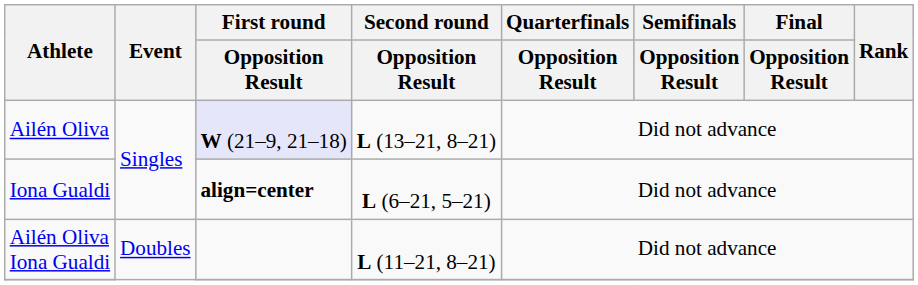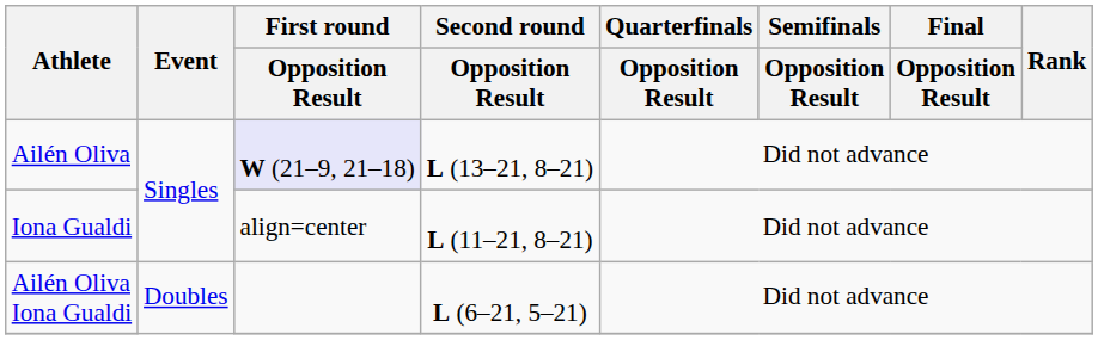Iona Gualdi | First round / Opposition Result: bold -> normal
Iona Gualdi | Second round / Opposition Result: L (6–21, 5–21) -> L (11–21, 8–21)
Ailén Oliva Iona Gualdi | Second round / Opposition Result: L (11–21, 8–21) -> L (6–21, 5–21)
